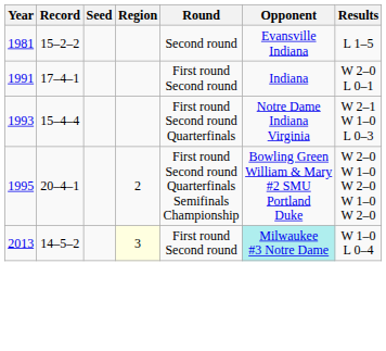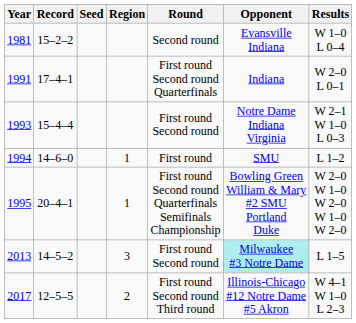1981 | Results: L 1–5 -> W 1–0 L 0–4
1991 | Round: First round Second round -> First round Second round Quarterfinals
1993 | Round: First round Second round Quarterfinals -> First round Second round
+ row: 1994 | 14–6–0 | 1 | First round | SMU | L 1–2
1995 | Region: 2 -> 1
2013 | Region: lightyellow background -> no background
2013 | Results: W 1–0 L 0–4 -> L 1–5
+ row: 2017 | 12–5–5 | 2 | First round Second round Third round | Illinois-Chicago #12 Notre Dame #5 Akron | W 4–1 W 1–0 L 2–3
